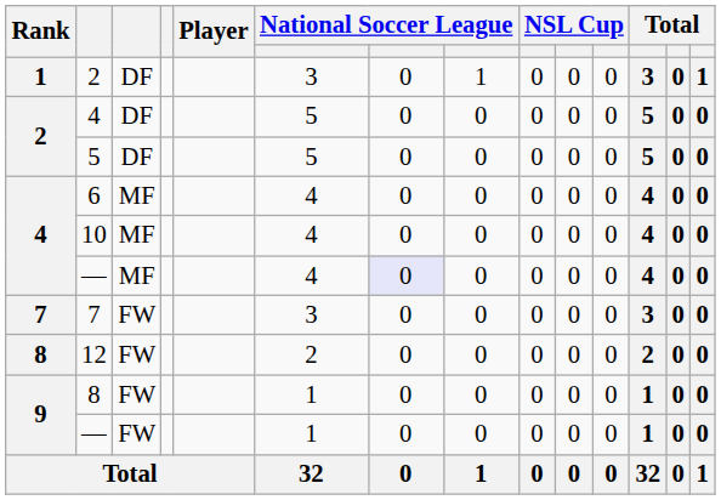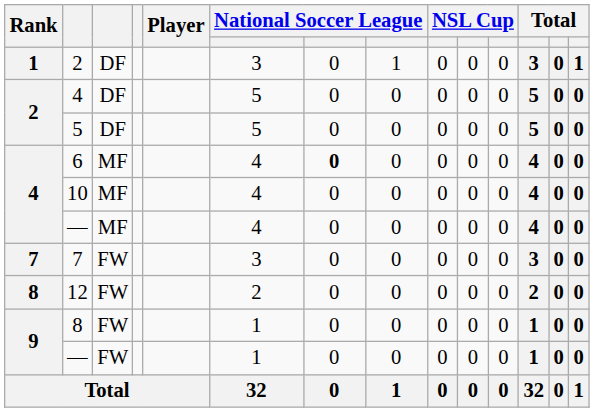6 | column 7: normal -> bold
4 / — | column 7: lavender background -> no background
